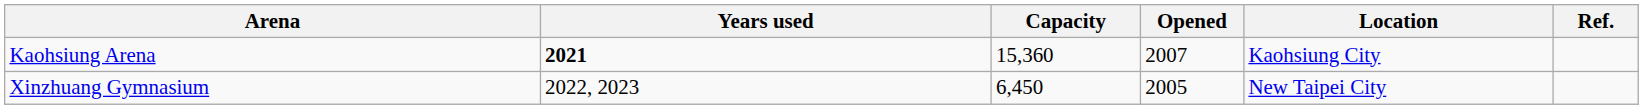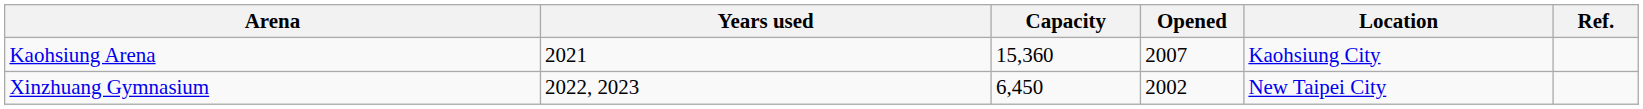Kaohsiung Arena | Years used: bold -> normal
Xinzhuang Gymnasium | Opened: 2005 -> 2002
